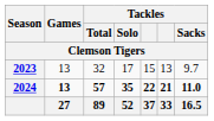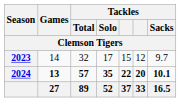2023 | Games: 13 -> 14
2023 | column 6: 13 -> 12
2024 | column 6: 21 -> 20
2024 | Tackles / Sacks: 11.0 -> 10.1
